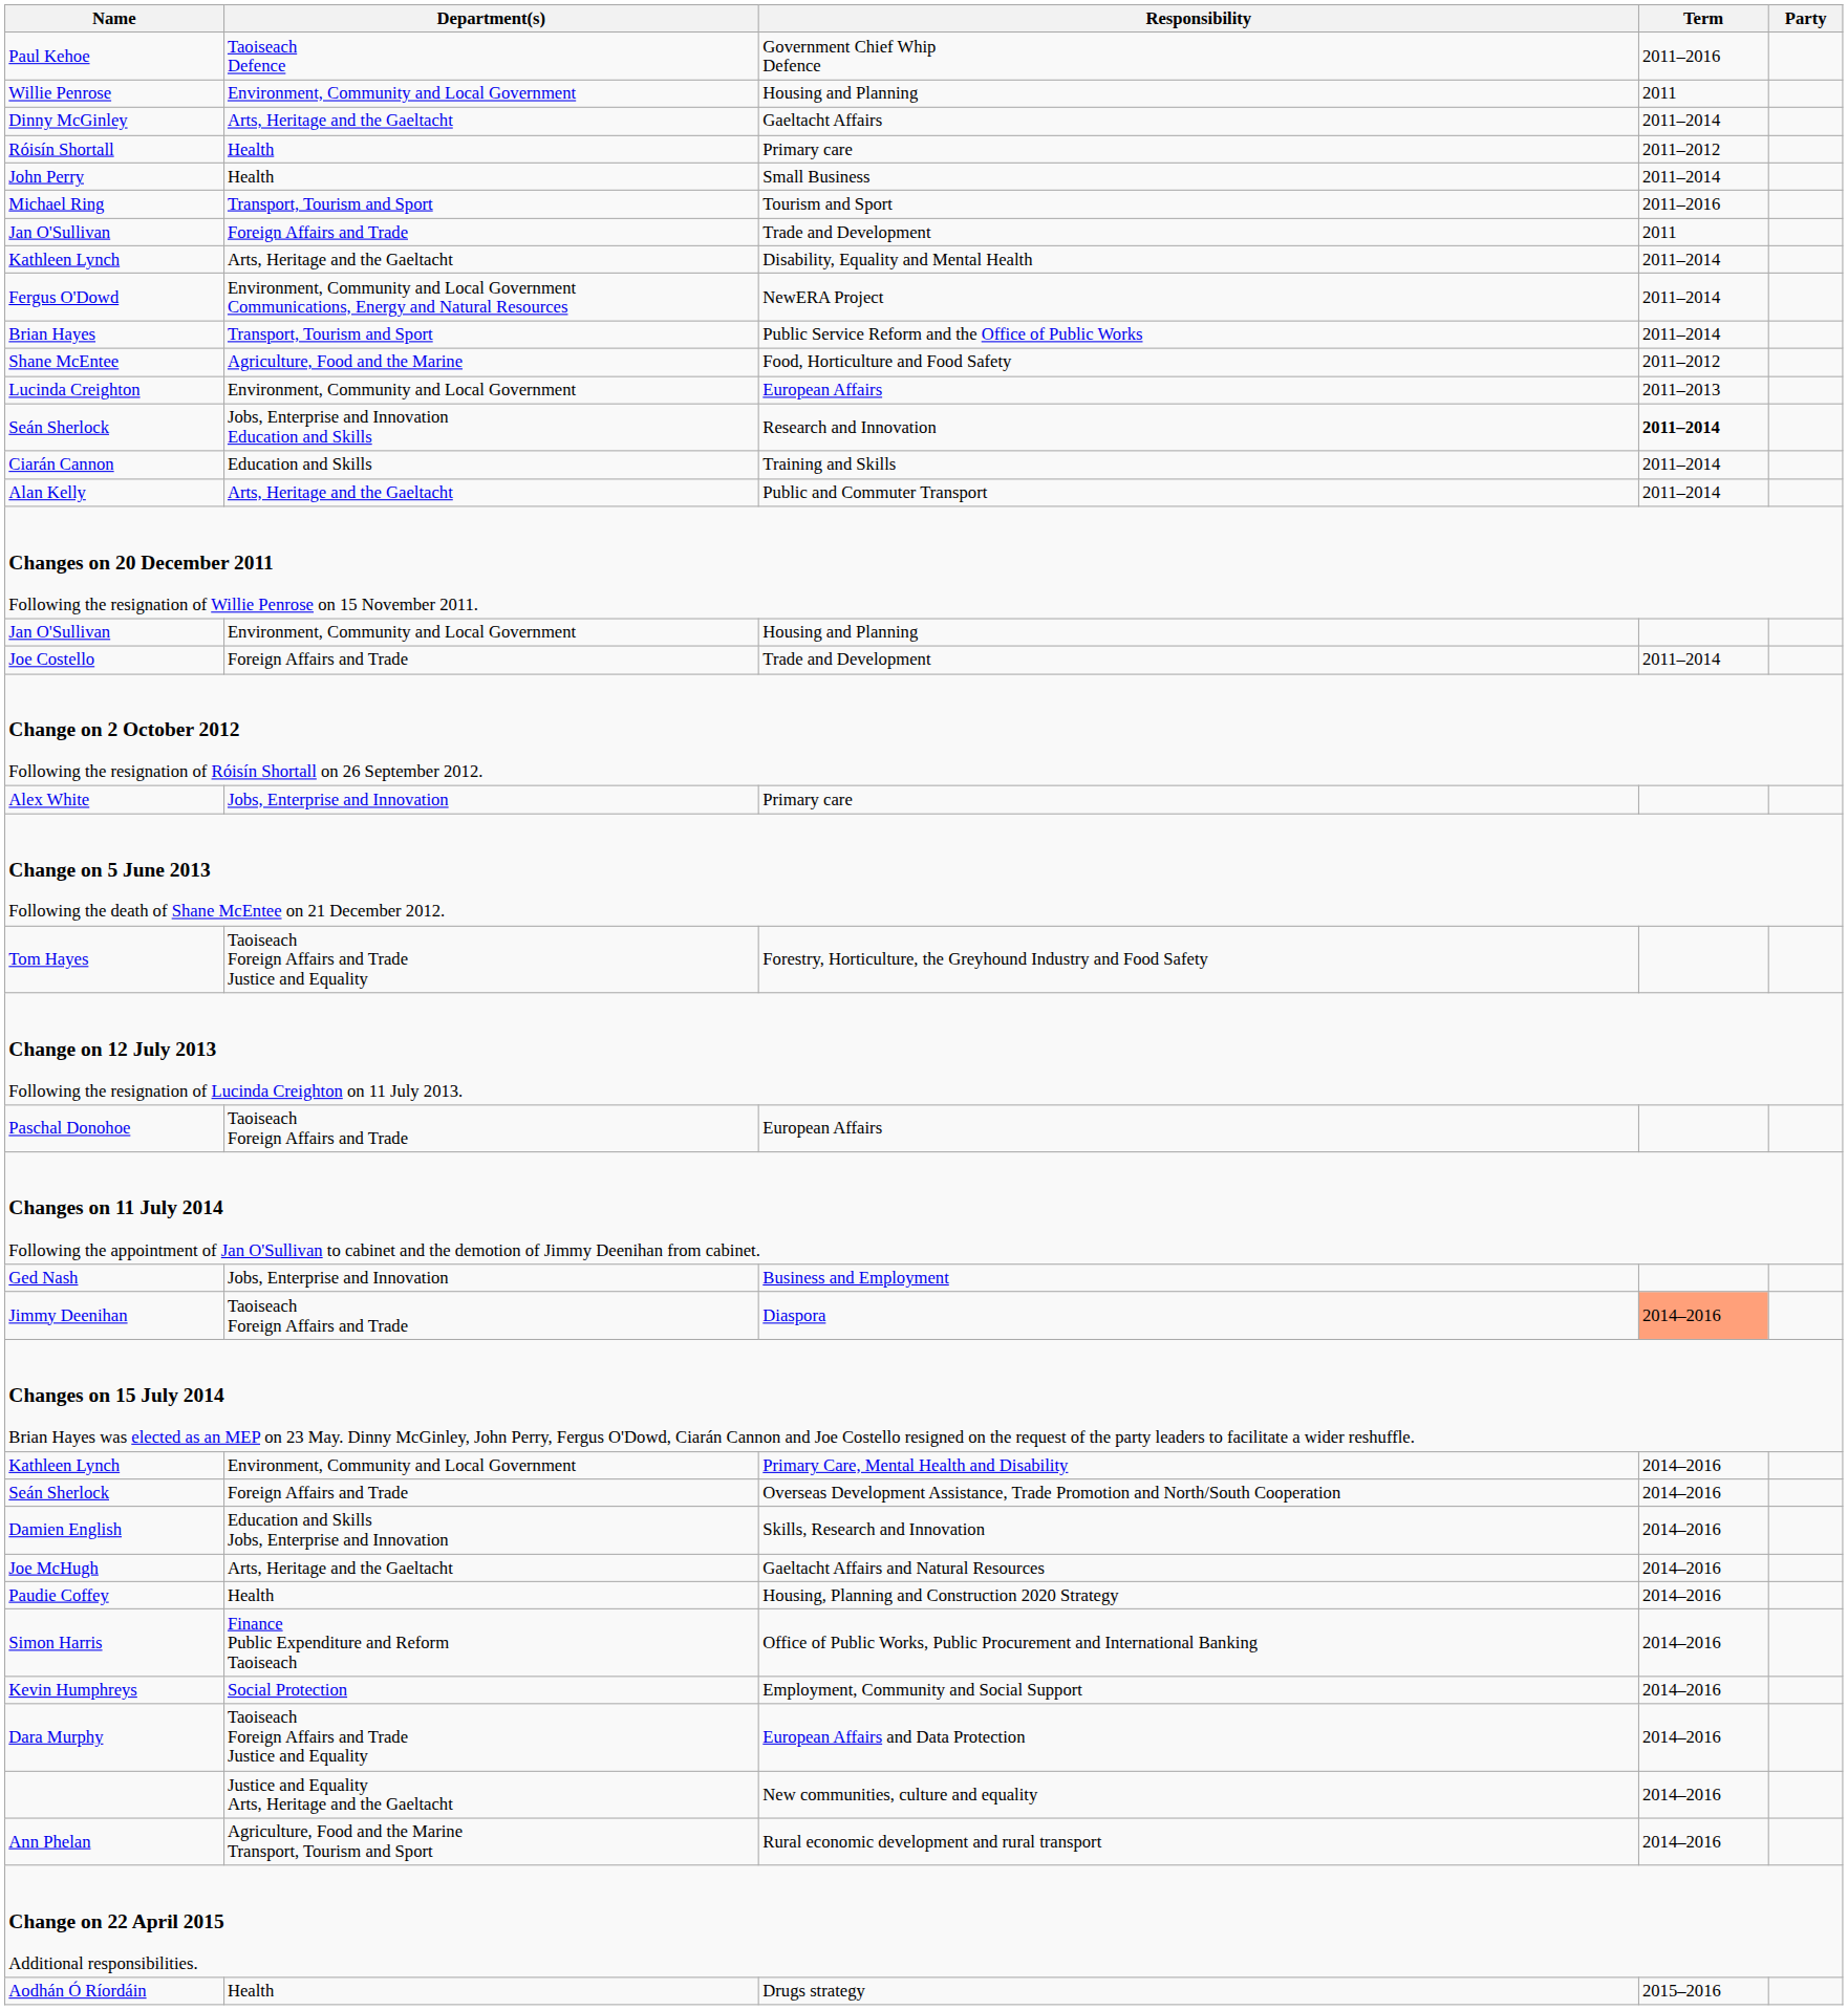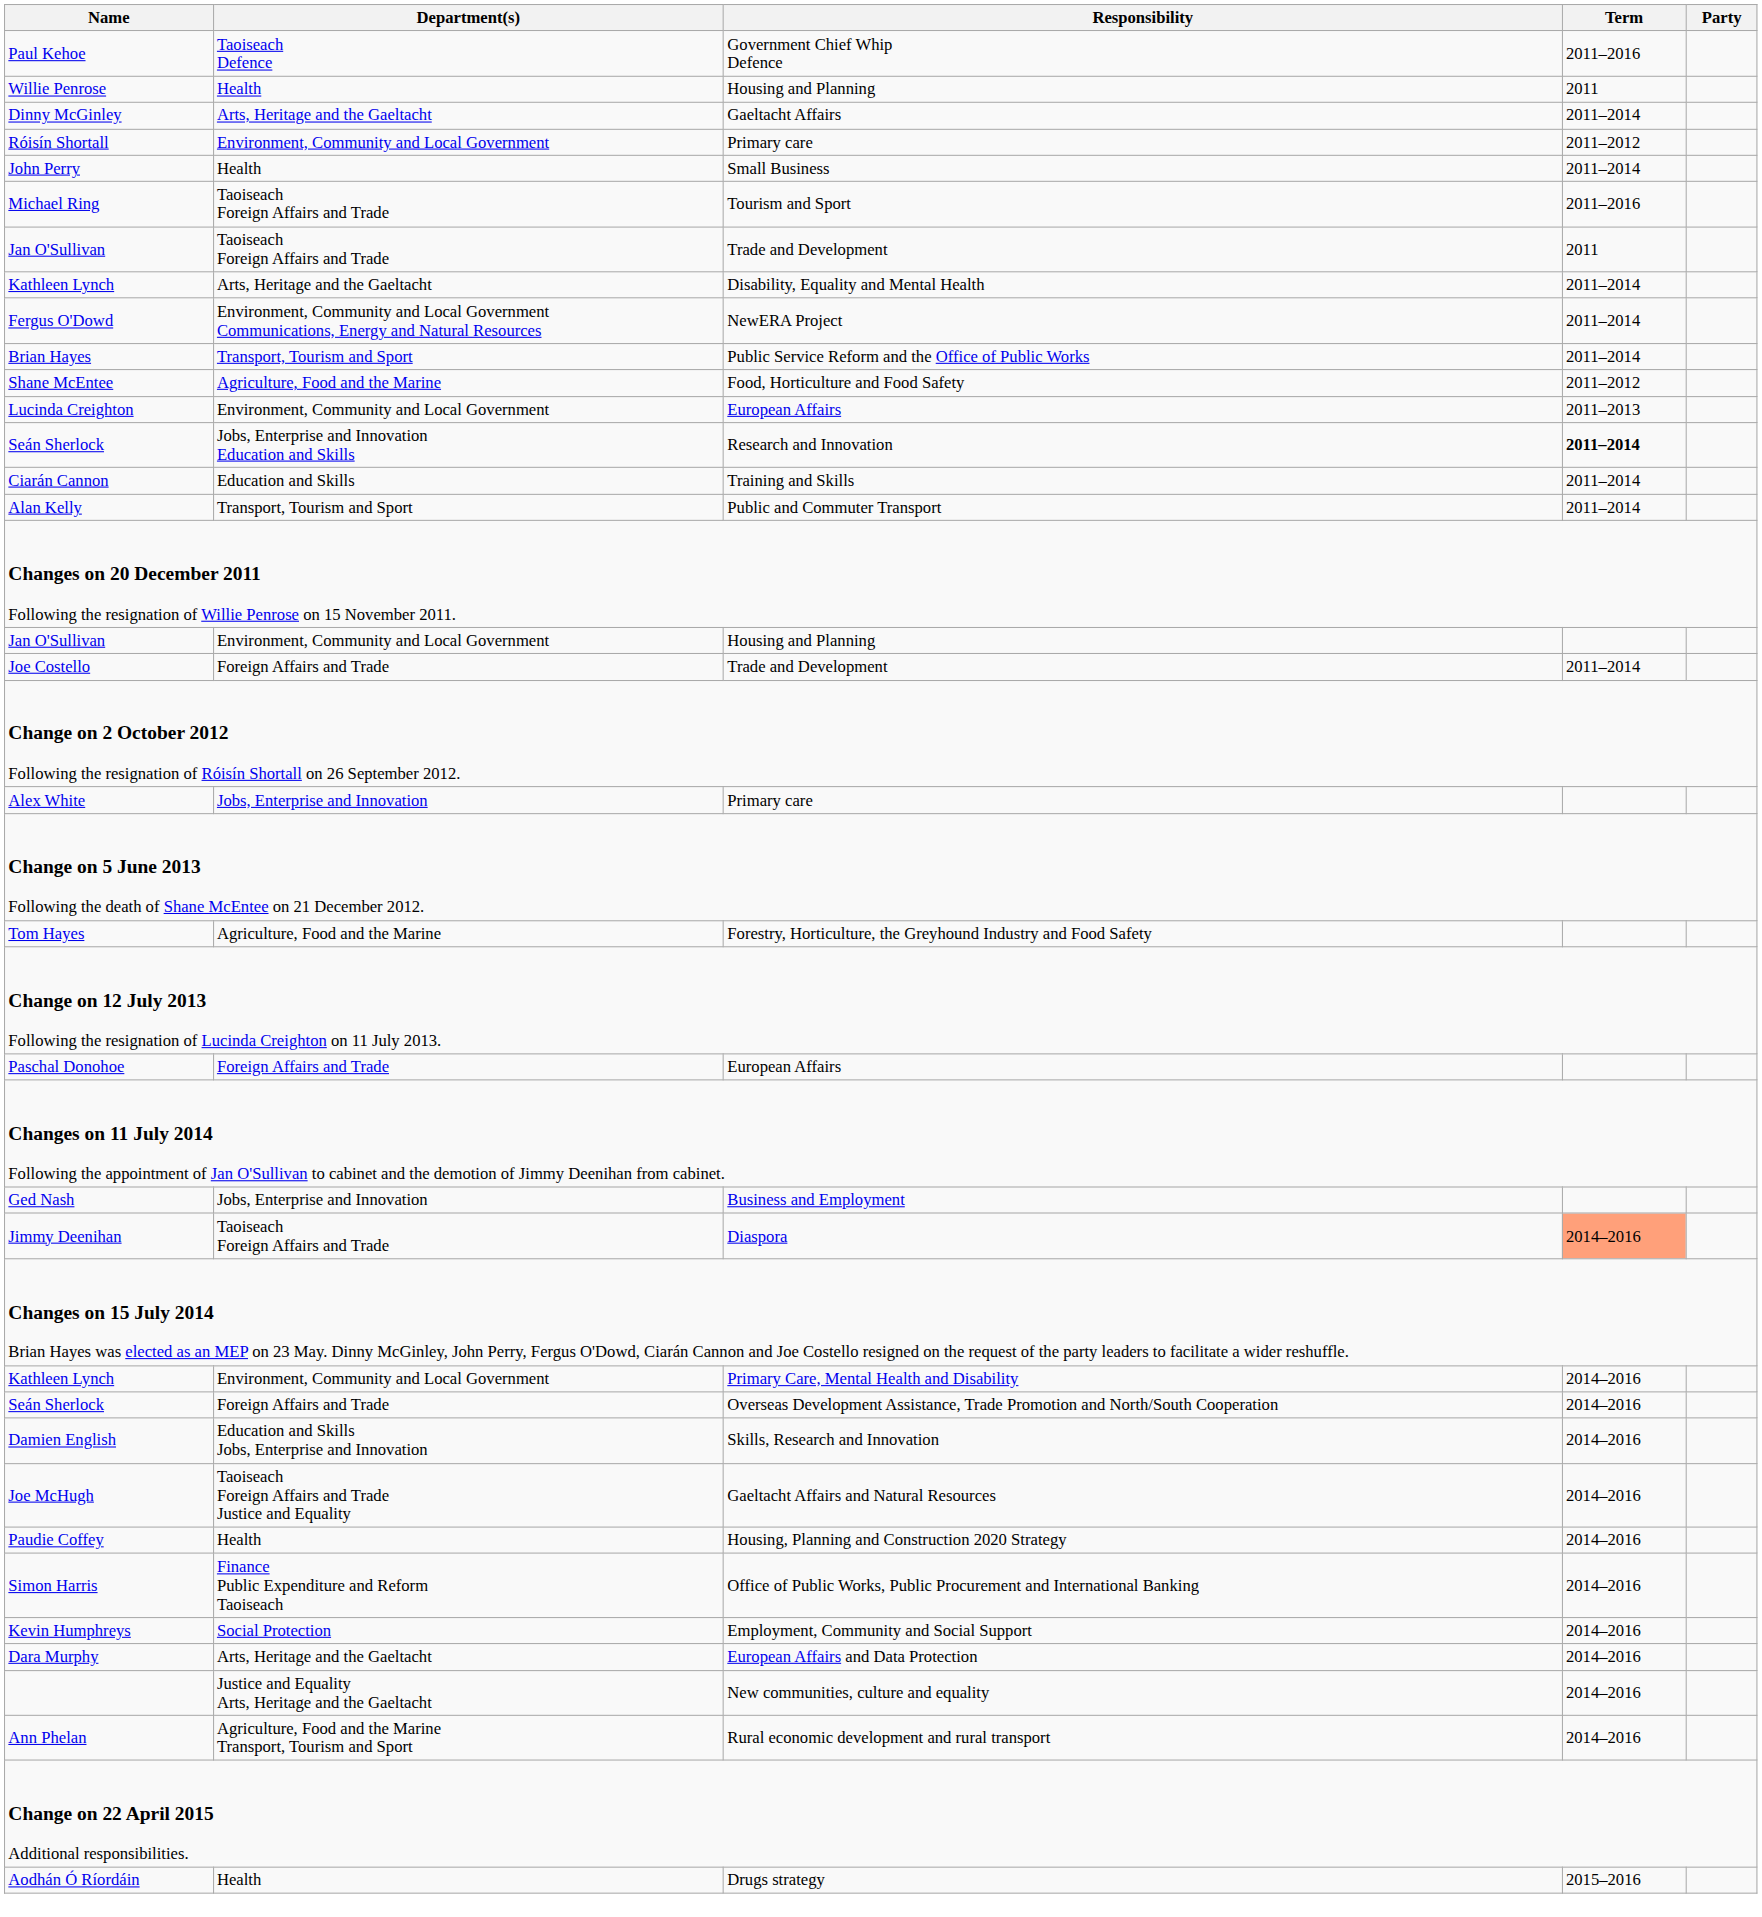Willie Penrose | Department(s): Environment, Community and Local Government -> Health
Róisín Shortall | Department(s): Health -> Environment, Community and Local Government
Michael Ring | Department(s): Transport, Tourism and Sport -> Taoiseach Foreign Affairs and Trade
Jan O'Sullivan / Trade and Development | Department(s): Foreign Affairs and Trade -> Taoiseach Foreign Affairs and Trade
Alan Kelly | Department(s): Arts, Heritage and the Gaeltacht -> Transport, Tourism and Sport
Tom Hayes | Department(s): Taoiseach Foreign Affairs and Trade Justice and Equality -> Agriculture, Food and the Marine
Paschal Donohoe | Department(s): Taoiseach Foreign Affairs and Trade -> Foreign Affairs and Trade
Joe McHugh | Department(s): Arts, Heritage and the Gaeltacht -> Taoiseach Foreign Affairs and Trade Justice and Equality
Dara Murphy | Department(s): Taoiseach Foreign Affairs and Trade Justice and Equality -> Arts, Heritage and the Gaeltacht
